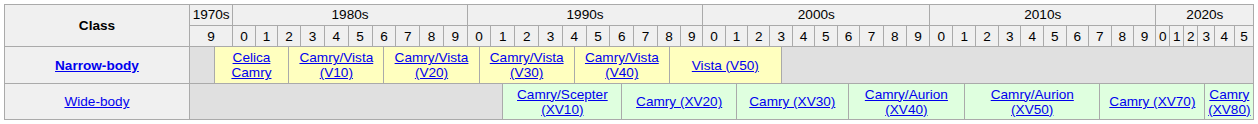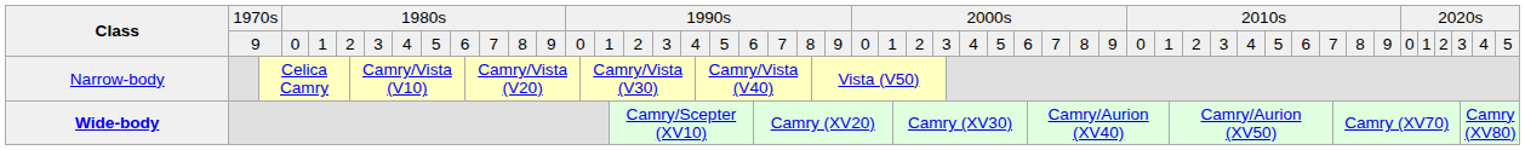Narrow-body | column 1: bold -> normal
Wide-body | column 1: normal -> bold
